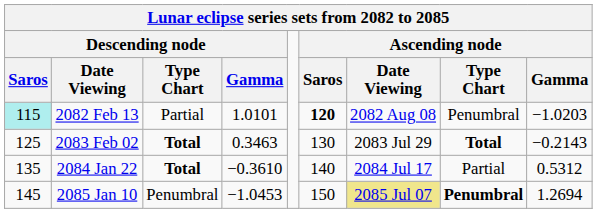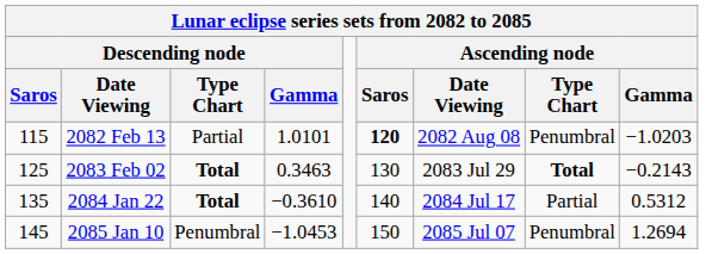2082 Feb 13 | Descending node / Saros: paleturquoise background -> no background
2085 Jan 10 | Ascending node / Date Viewing: khaki background -> no background
2085 Jan 10 | Ascending node / Type Chart: bold -> normal
